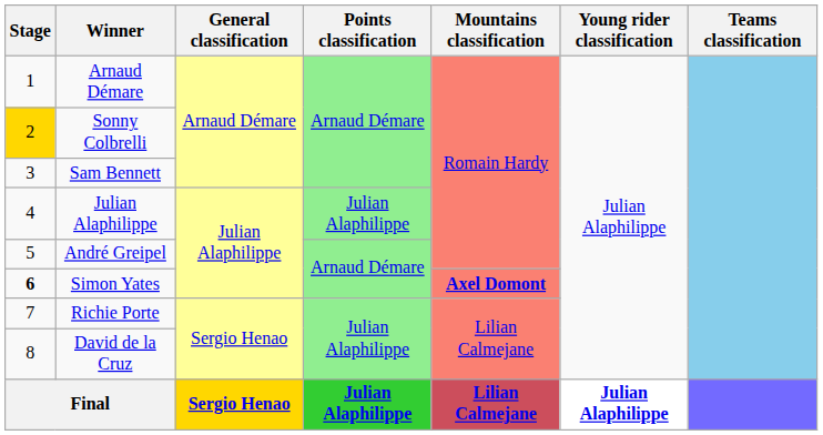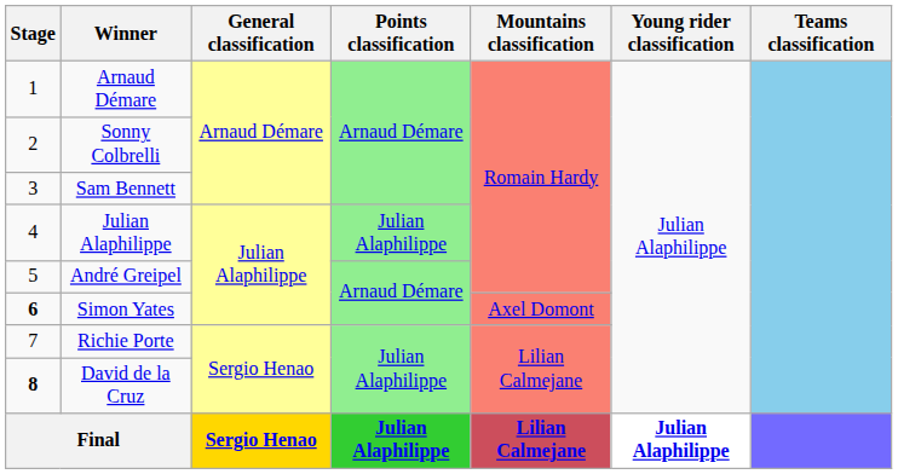Sonny Colbrelli | Stage: gold background -> no background
Simon Yates | Mountains classification: bold -> normal
David de la Cruz | Stage: normal -> bold
